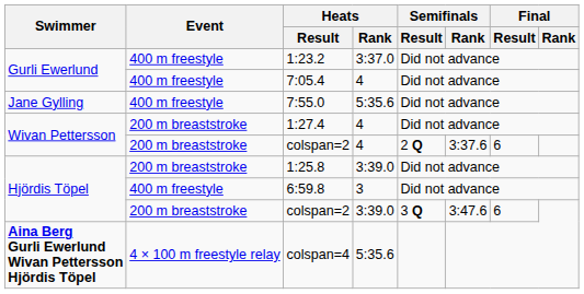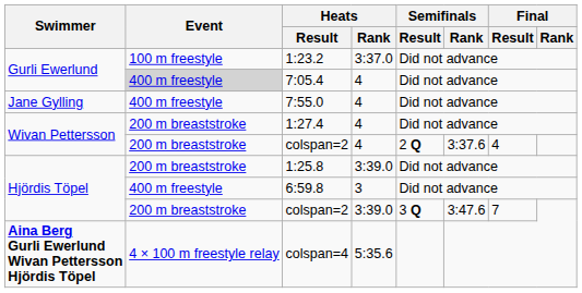1:23.2 | Event: 400 m freestyle -> 100 m freestyle
7:05.4 | Event: no background -> lightgrey background
7:55.0 | Heats / Rank: 5:35.6 -> 4
Wivan Pettersson / colspan=2 | Final / Result: 6 -> 4
Hjördis Töpel / colspan=2 | Final / Result: 6 -> 7
